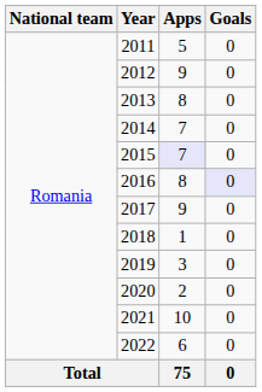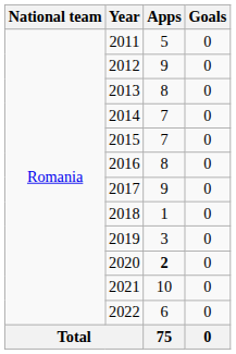2015 | Apps: lavender background -> no background
2016 | Goals: lavender background -> no background
2020 | Apps: normal -> bold
